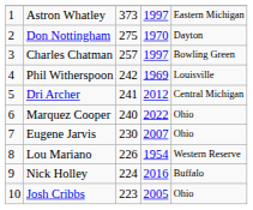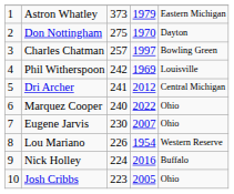Astron Whatley | column 4: 1997 -> 1979
